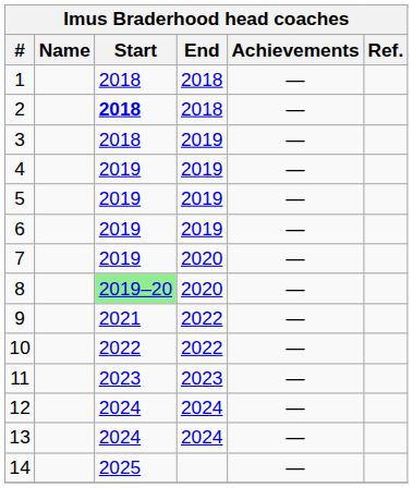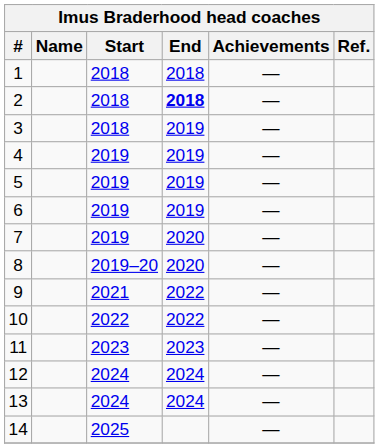2 | Start: bold -> normal
2 | End: normal -> bold
8 | Start: lightgreen background -> no background
